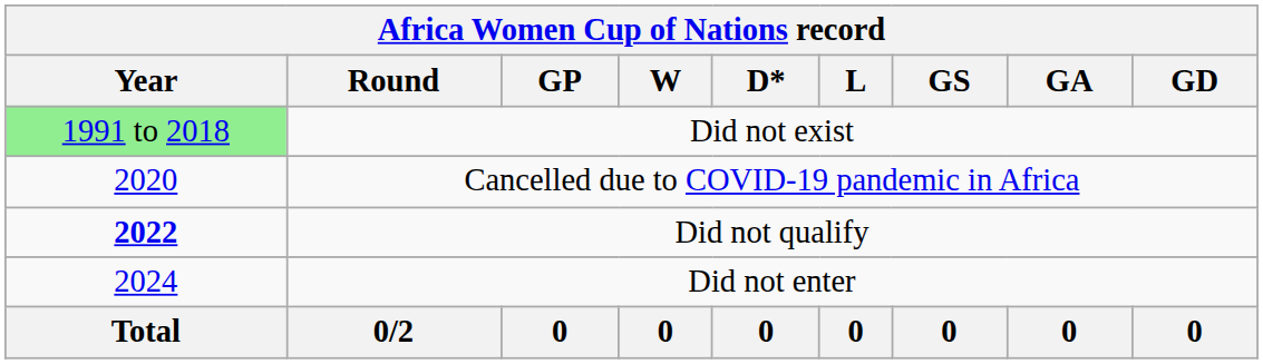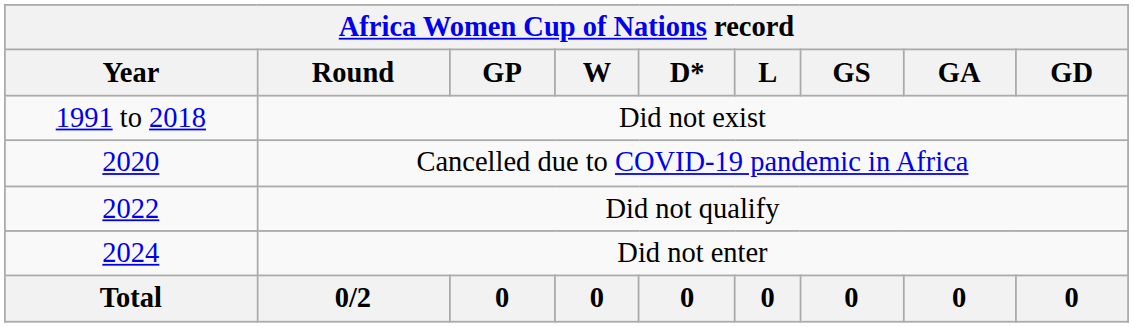Did not exist | Year: lightgreen background -> no background
Did not qualify | Year: bold -> normal
